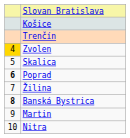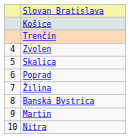Zvolen | column 1: gold background -> no background
Poprad | column 1: bold -> normal
Banská Bystrica | column 1: bold -> normal
